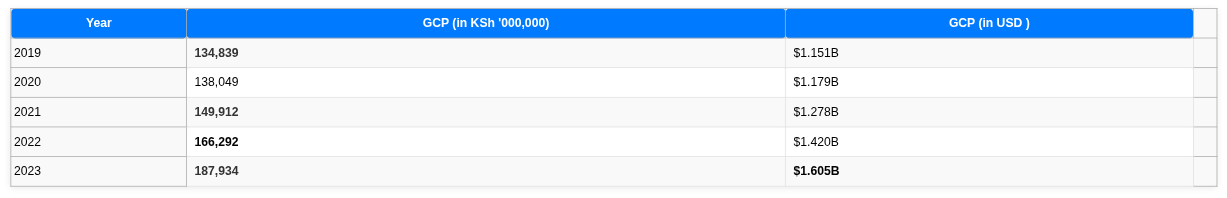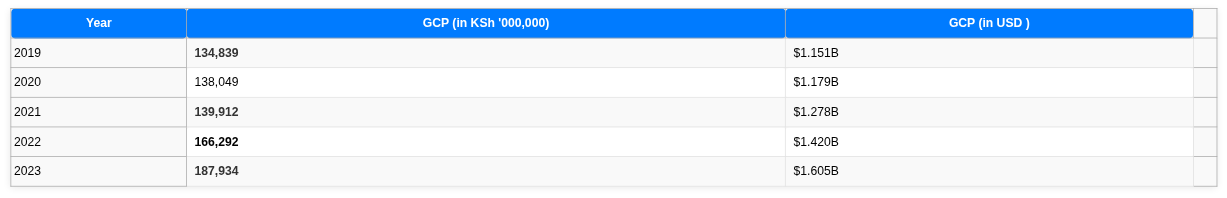2021 | GCP (in KSh '000,000): 149,912 -> 139,912
2023 | GCP (in USD ): bold -> normal
